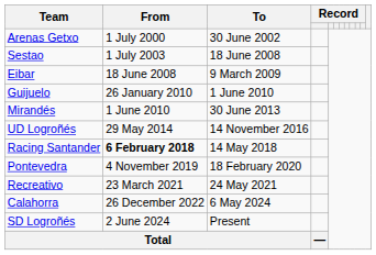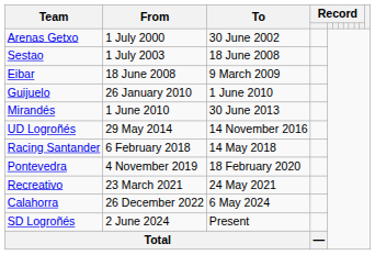Racing Santander | From: bold -> normal
